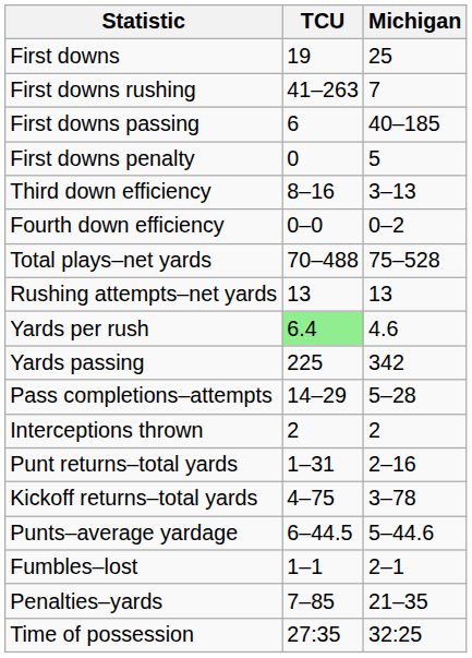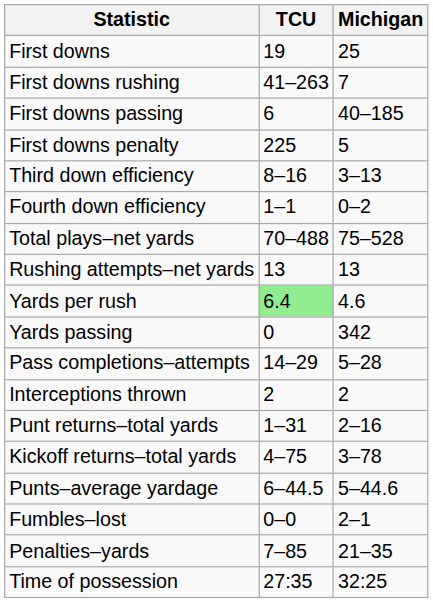First downs penalty | TCU: 0 -> 225
Fourth down efficiency | TCU: 0–0 -> 1–1
Yards passing | TCU: 225 -> 0
Fumbles–lost | TCU: 1–1 -> 0–0
